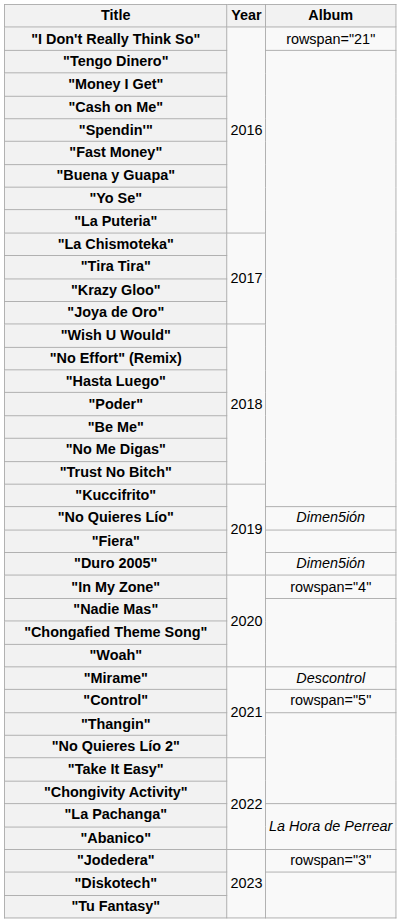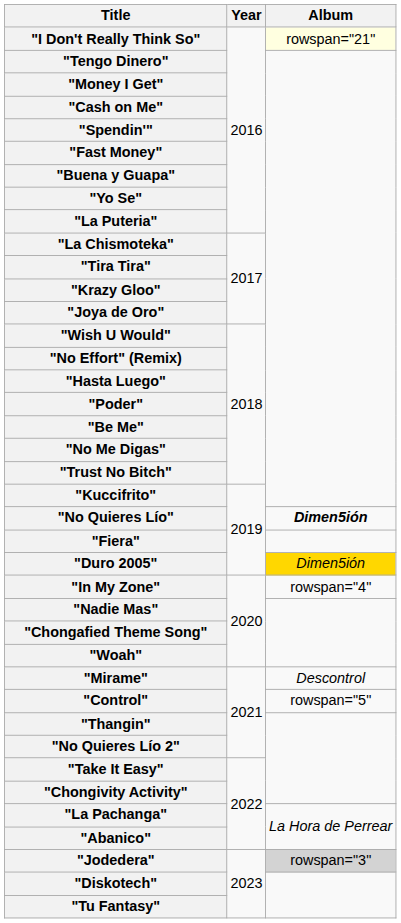"I Don't Really Think So" | Album: no background -> lightyellow background
"No Quieres Lío" | Album: normal -> bold
"Duro 2005" | Album: no background -> gold background
"Jodedera" | Album: no background -> lightgrey background
